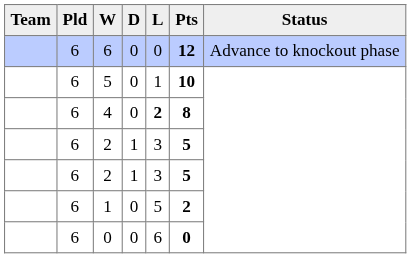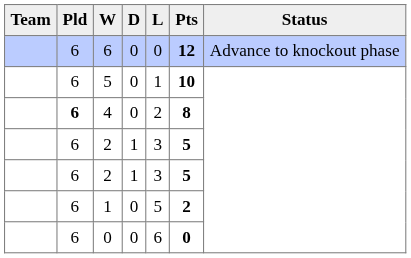4 | Pld: normal -> bold
4 | L: bold -> normal
